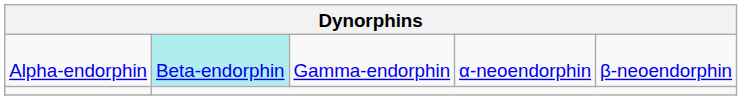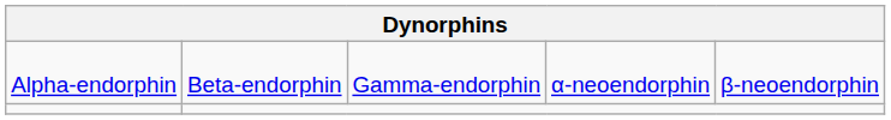Alpha-endorphin | column 2: paleturquoise background -> no background
